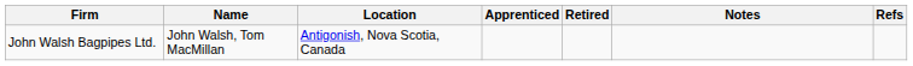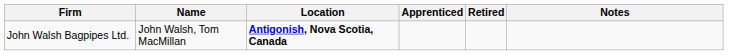- column: Refs
John Walsh Bagpipes Ltd. | Location: normal -> bold
